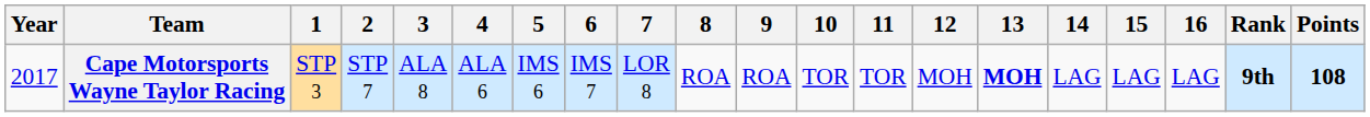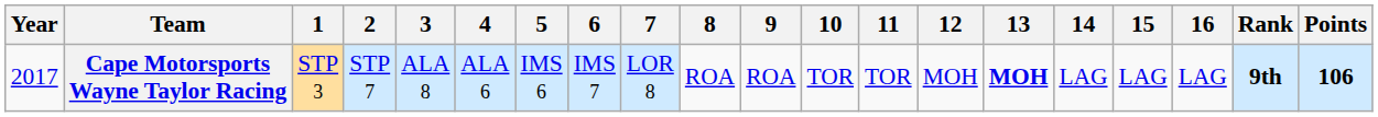Cape Motorsports Wayne Taylor Racing | Points: 108 -> 106
